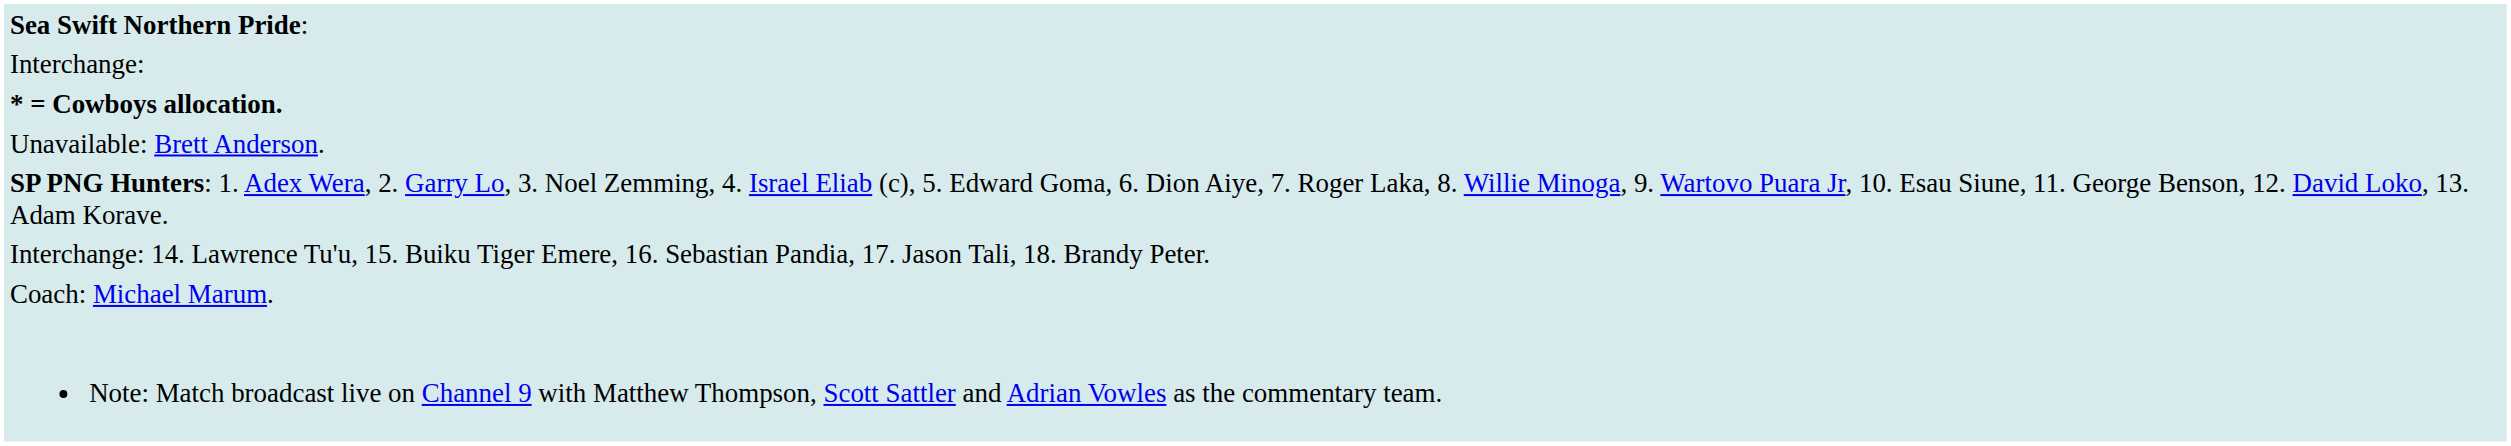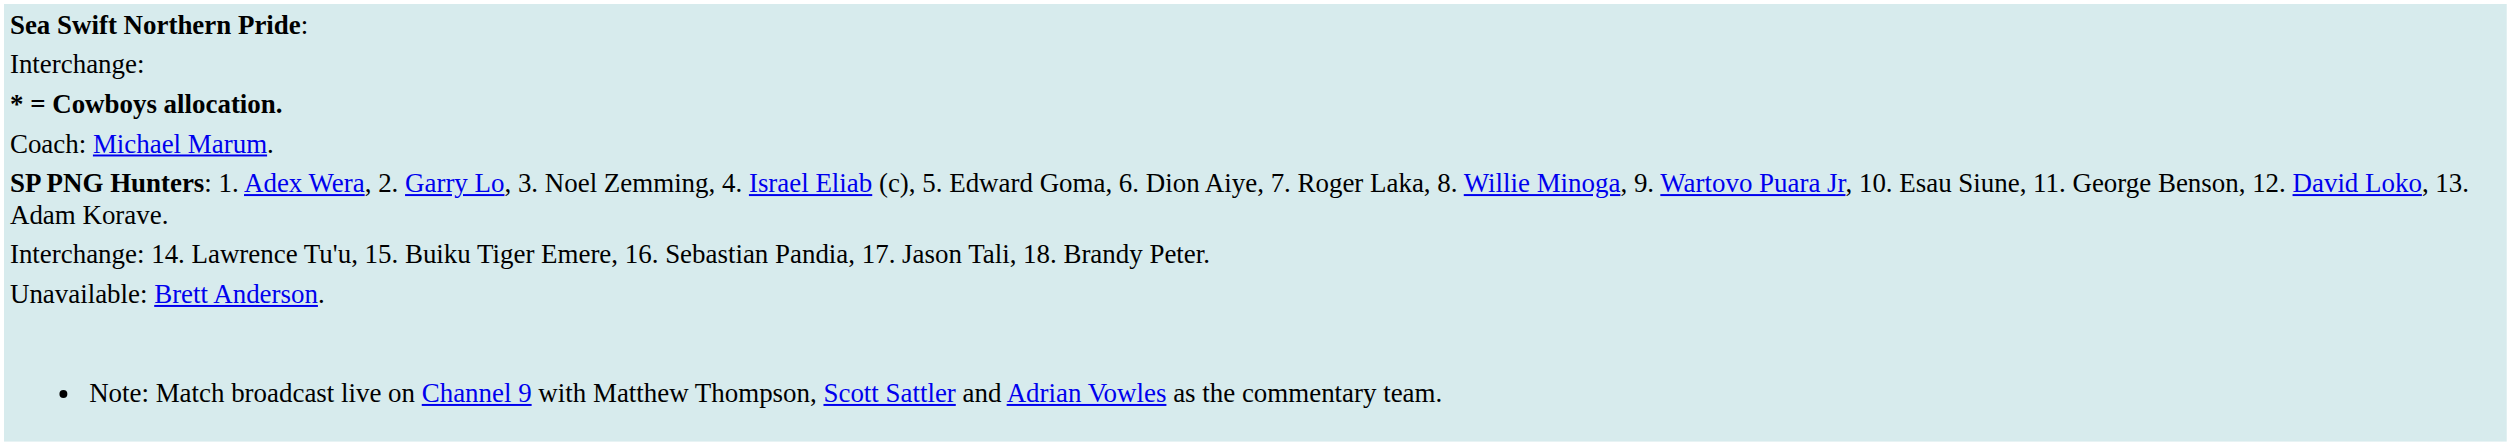row 4 | column 1: Unavailable: Brett Anderson. -> Coach: Michael Marum.
row 7 | column 1: Coach: Michael Marum. -> Unavailable: Brett Anderson.
